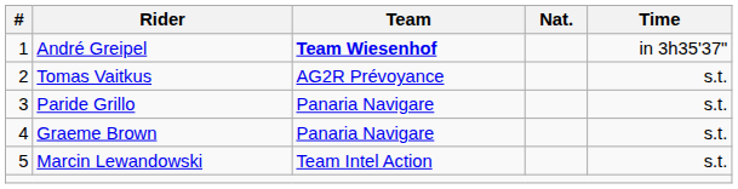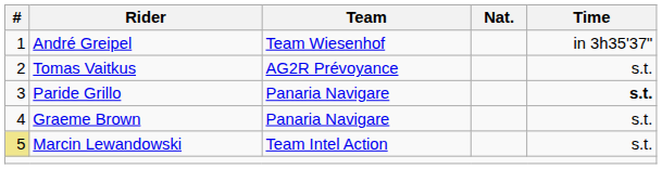André Greipel | Team: bold -> normal
Paride Grillo | Time: normal -> bold
Marcin Lewandowski | #: no background -> khaki background
